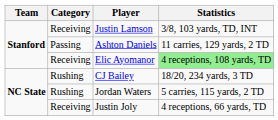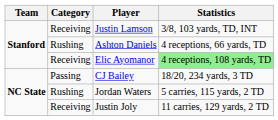Ashton Daniels | Category: Passing -> Rushing
Ashton Daniels | Statistics: 11 carries, 129 yards, 2 TD -> 4 receptions, 66 yards, TD
CJ Bailey | Category: Rushing -> Passing
Justin Joly | Statistics: 4 receptions, 66 yards, TD -> 11 carries, 129 yards, 2 TD
